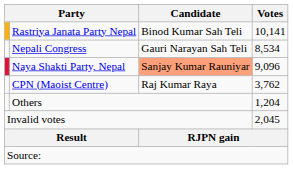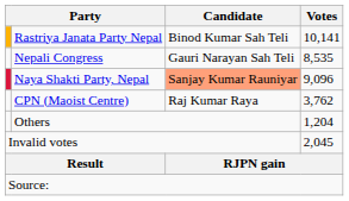Nepali Congress | Votes: 8,534 -> 8,535
